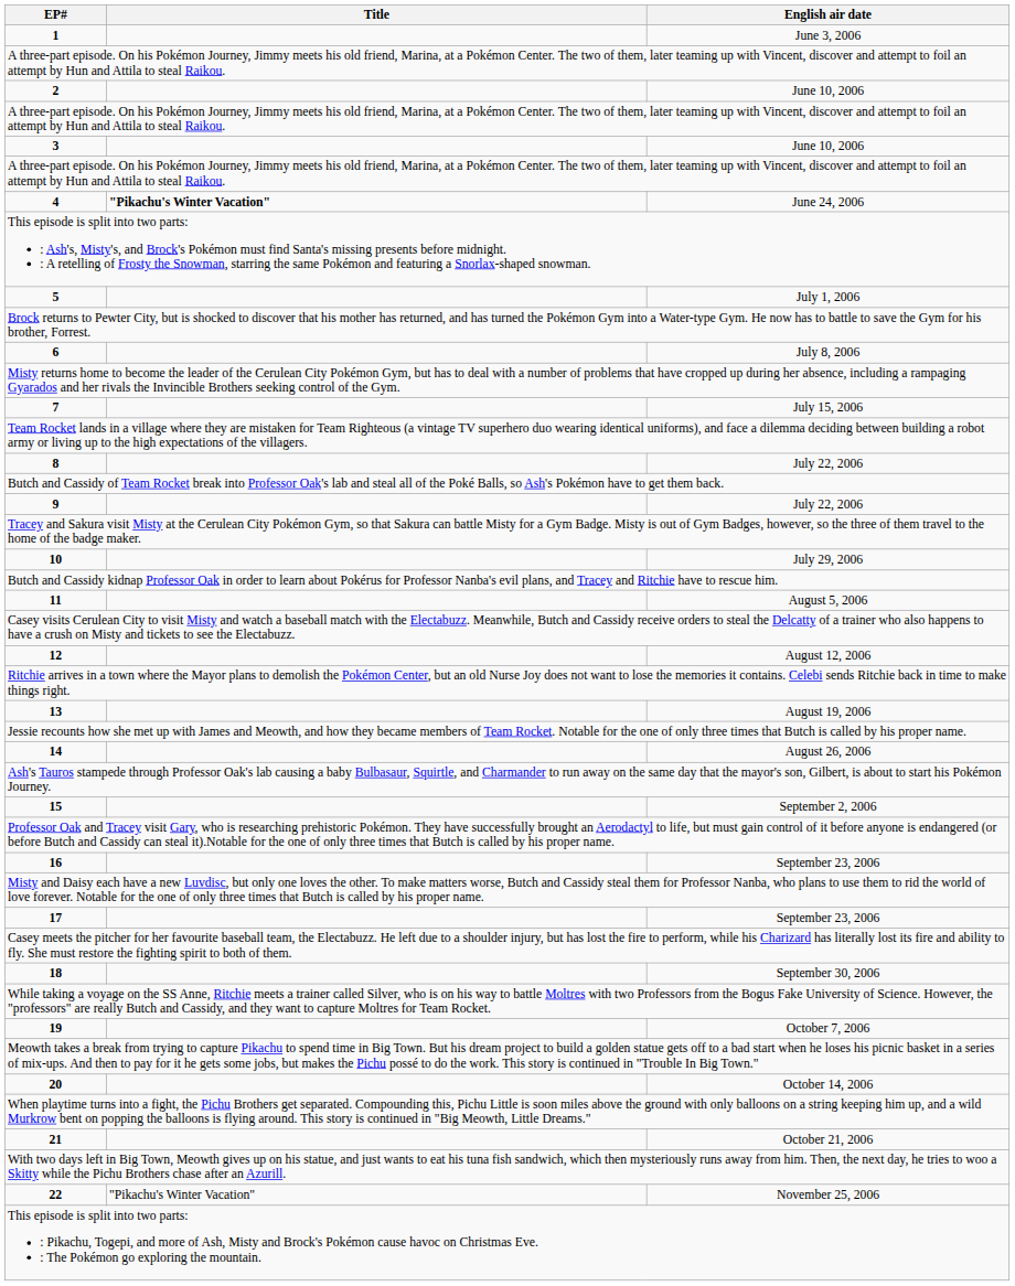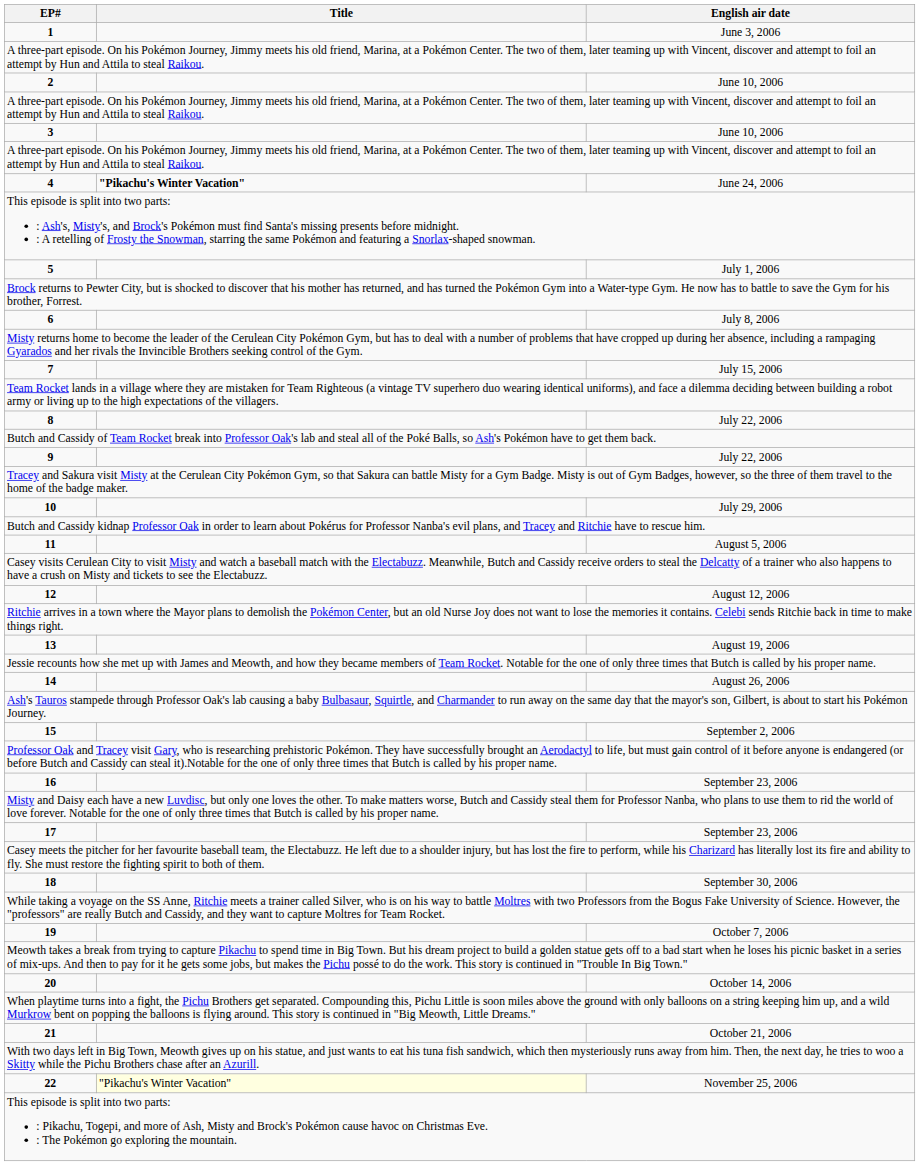22 | Title: no background -> lightyellow background
